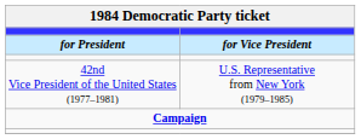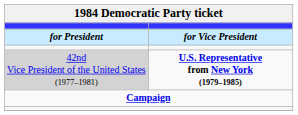42nd Vice President of the United States (1977–1981) | column 1: no background -> lightgrey background
42nd Vice President of the United States (1977–1981) | column 2: normal -> bold
